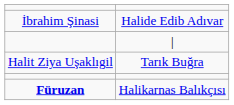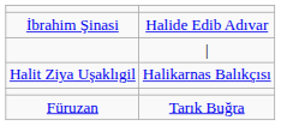row 4 | column 2: Tarık Buğra -> Halikarnas Balıkçısı
row 6 | column 1: bold -> normal
row 6 | column 2: Halikarnas Balıkçısı -> Tarık Buğra
